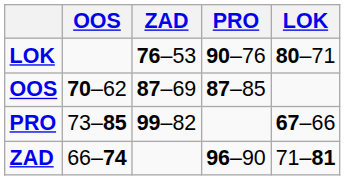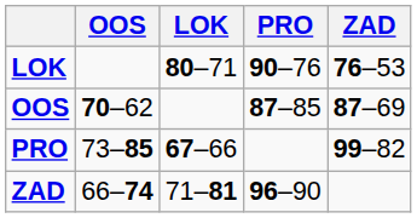columns swapped: LOK <-> ZAD
